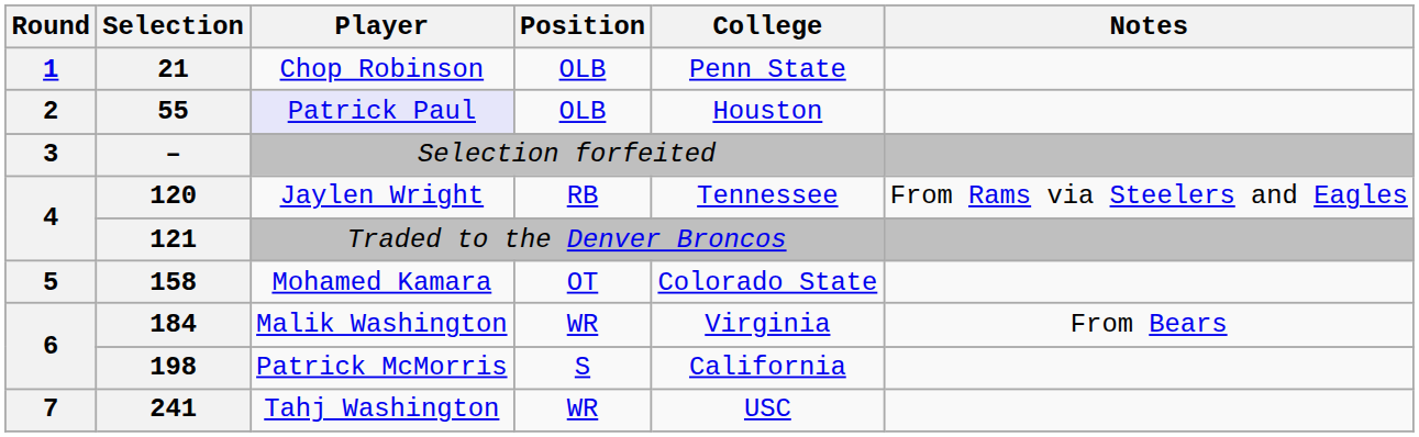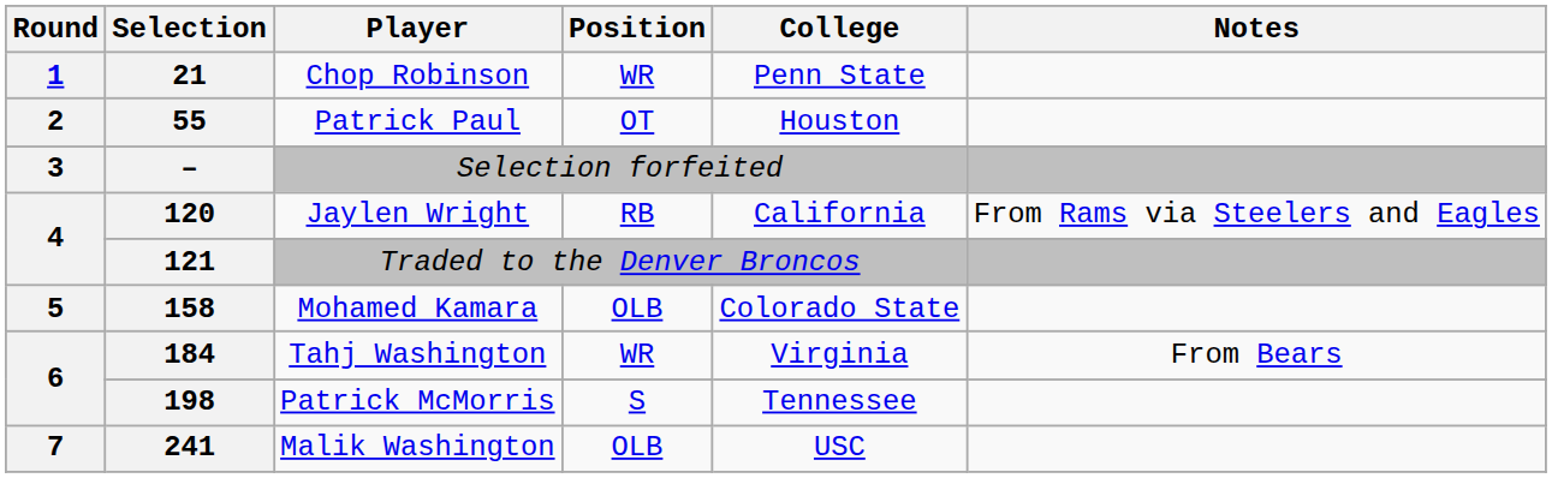21 | Position: OLB -> WR
55 | Player: lavender background -> no background
55 | Position: OLB -> OT
120 | College: Tennessee -> California
158 | Position: OT -> OLB
184 | Player: Malik Washington -> Tahj Washington
198 | College: California -> Tennessee
241 | Player: Tahj Washington -> Malik Washington
241 | Position: WR -> OLB
